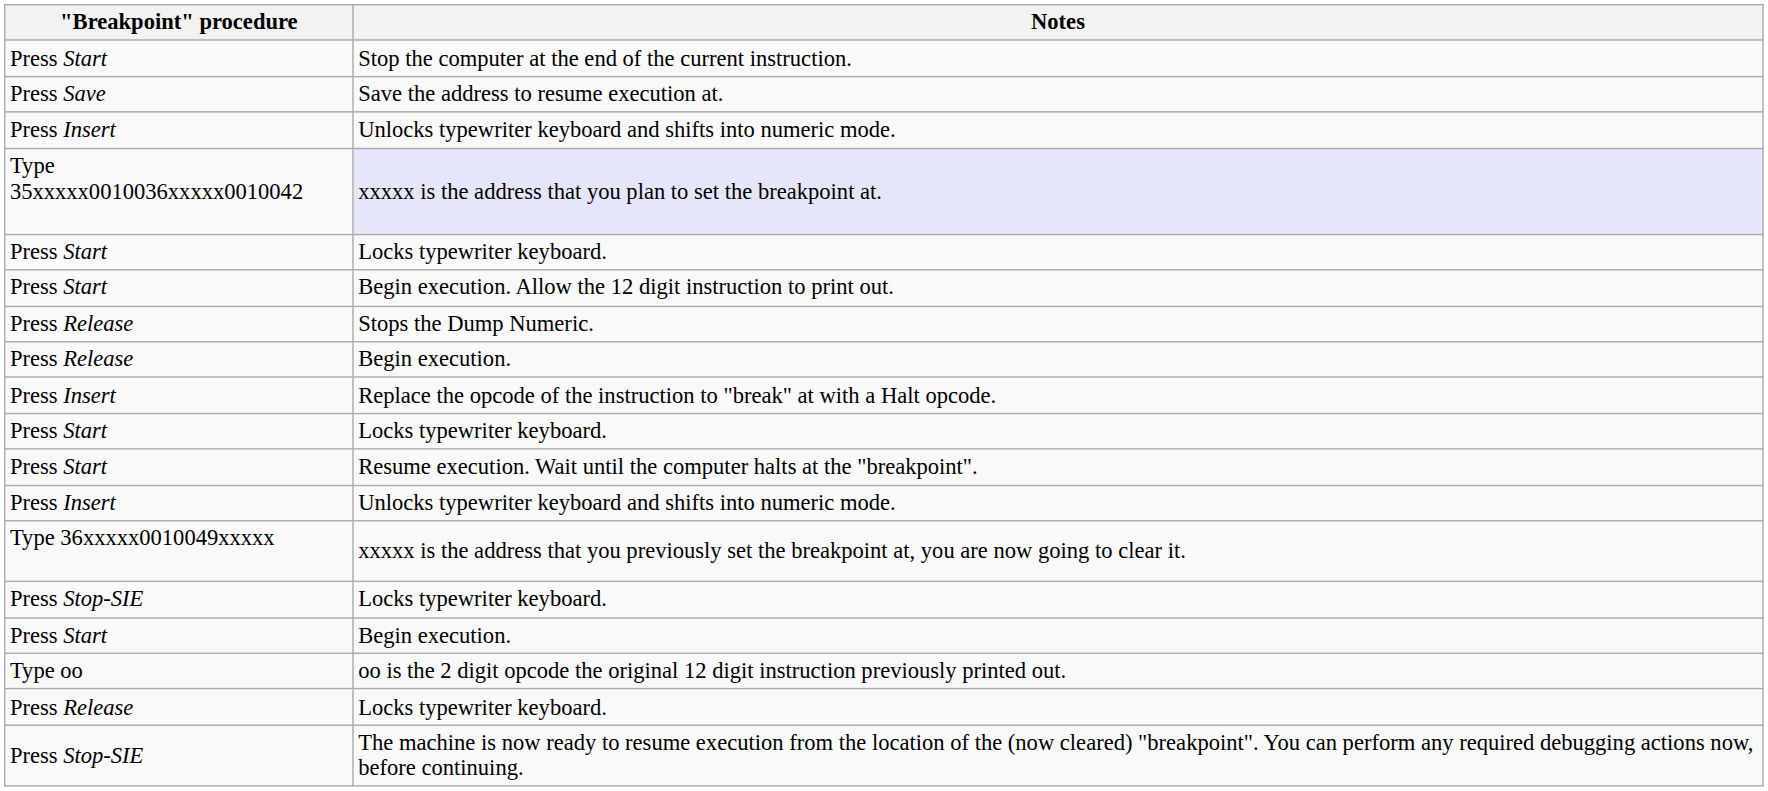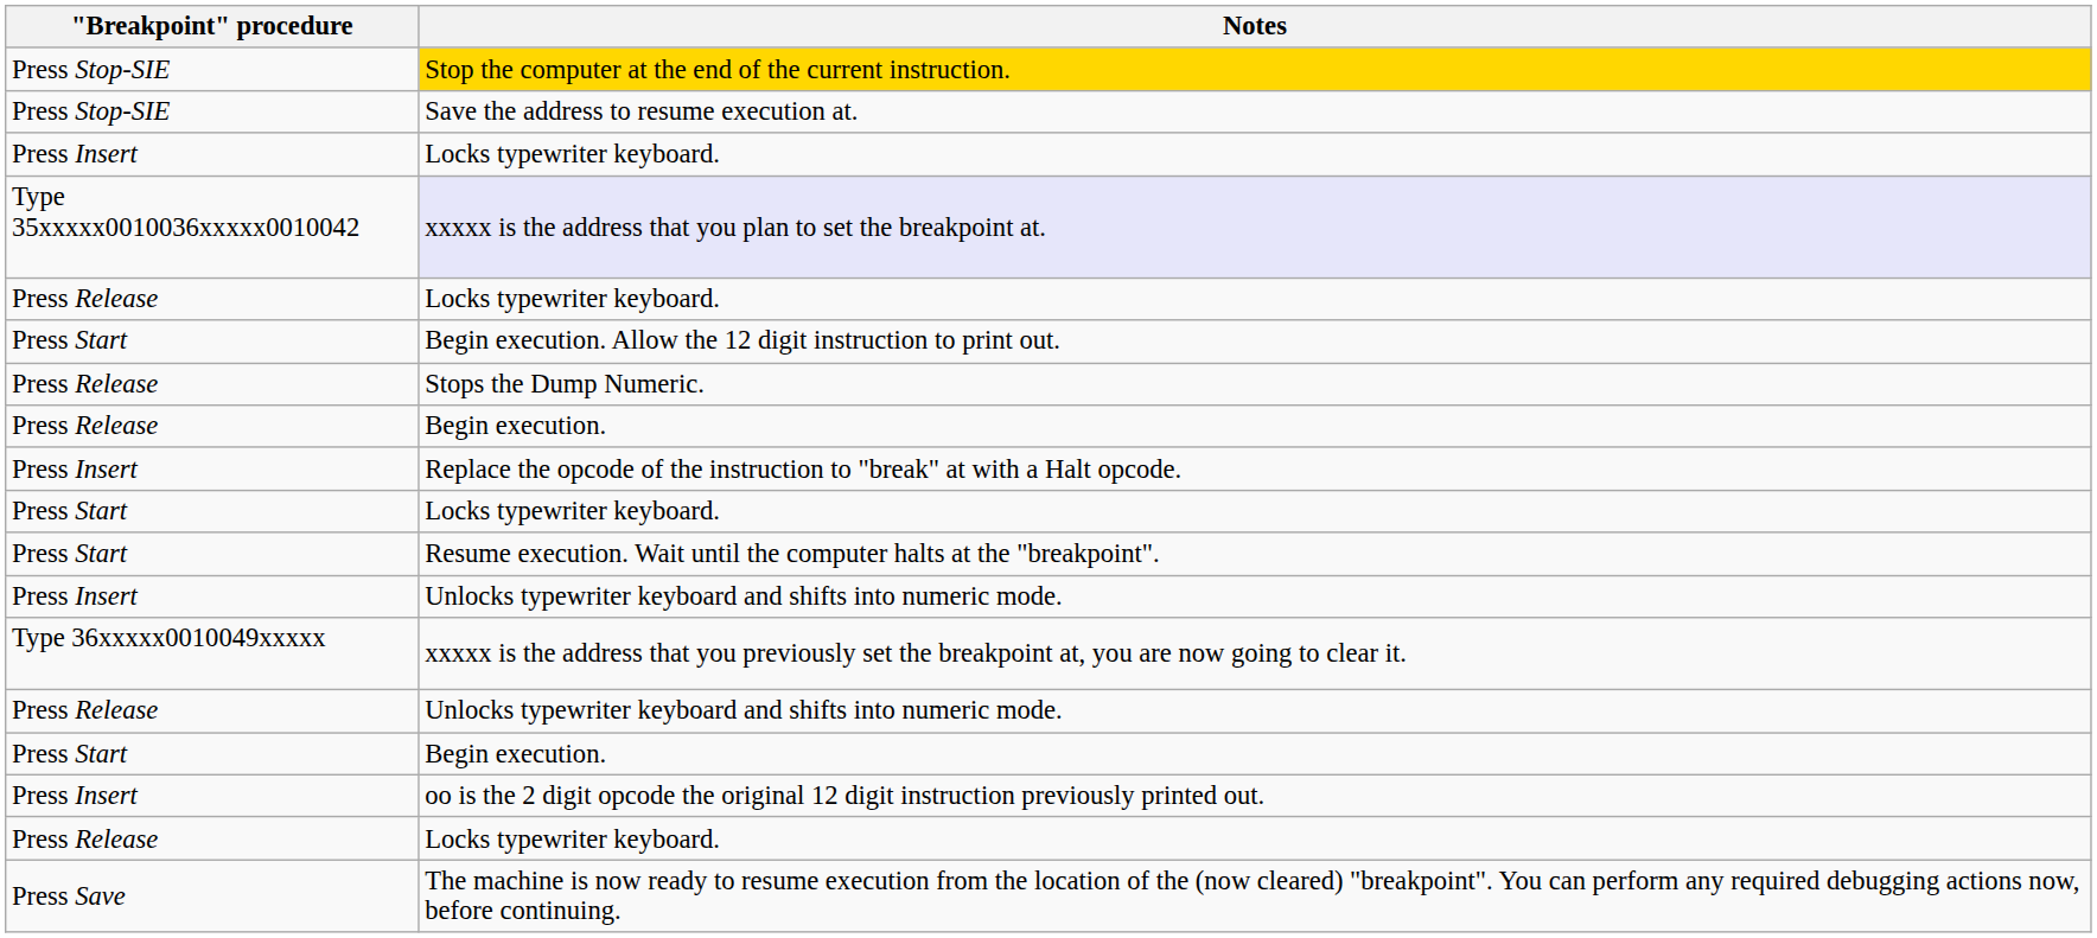row 2 | "Breakpoint" procedure: Press Start -> Press Stop-SIE
row 2 | Notes: no background -> gold background
row 3 | "Breakpoint" procedure: Press Save -> Press Stop-SIE
row 4 | Notes: Unlocks typewriter keyboard and shifts into numeric mode. -> Locks typewriter keyboard.
row 6 | "Breakpoint" procedure: Press Start -> Press Release
row 15 | "Breakpoint" procedure: Press Stop-SIE -> Press Release
row 15 | Notes: Locks typewriter keyboard. -> Unlocks typewriter keyboard and shifts into numeric mode.
row 17 | "Breakpoint" procedure: Type oo -> Press Insert
row 19 | "Breakpoint" procedure: Press Stop-SIE -> Press Save
